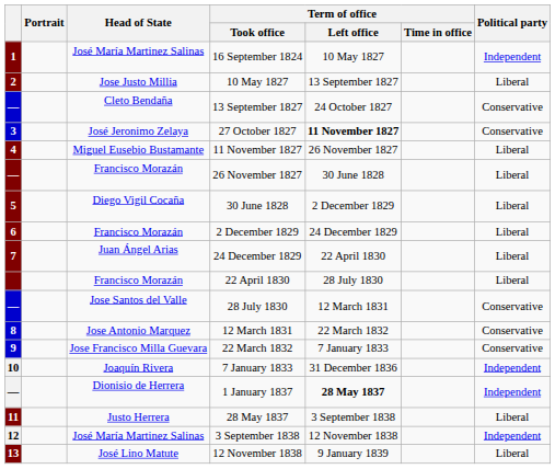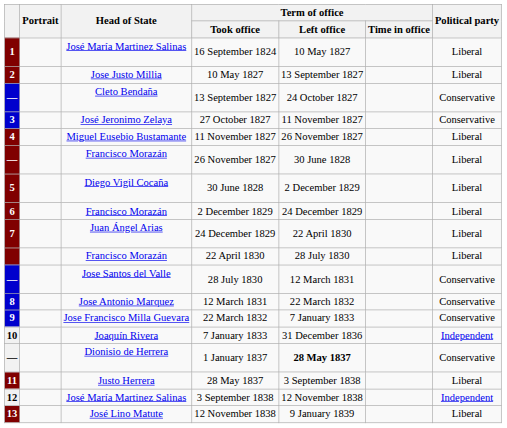16 September 1824 | Political party: Independent -> Liberal
27 October 1827 | Term of office / Left office: bold -> normal
1 January 1837 | Political party: Independent -> Conservative
